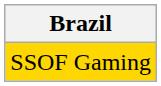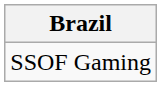row 2 | column 1: gold background -> no background
